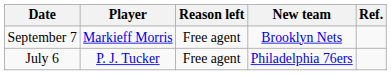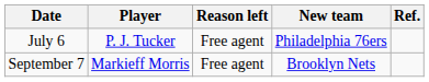rows swapped: July 6 <-> September 7
